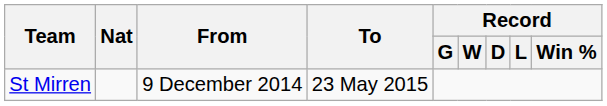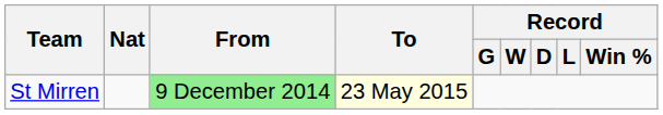St Mirren | From: no background -> lightgreen background
St Mirren | To: no background -> lightyellow background
